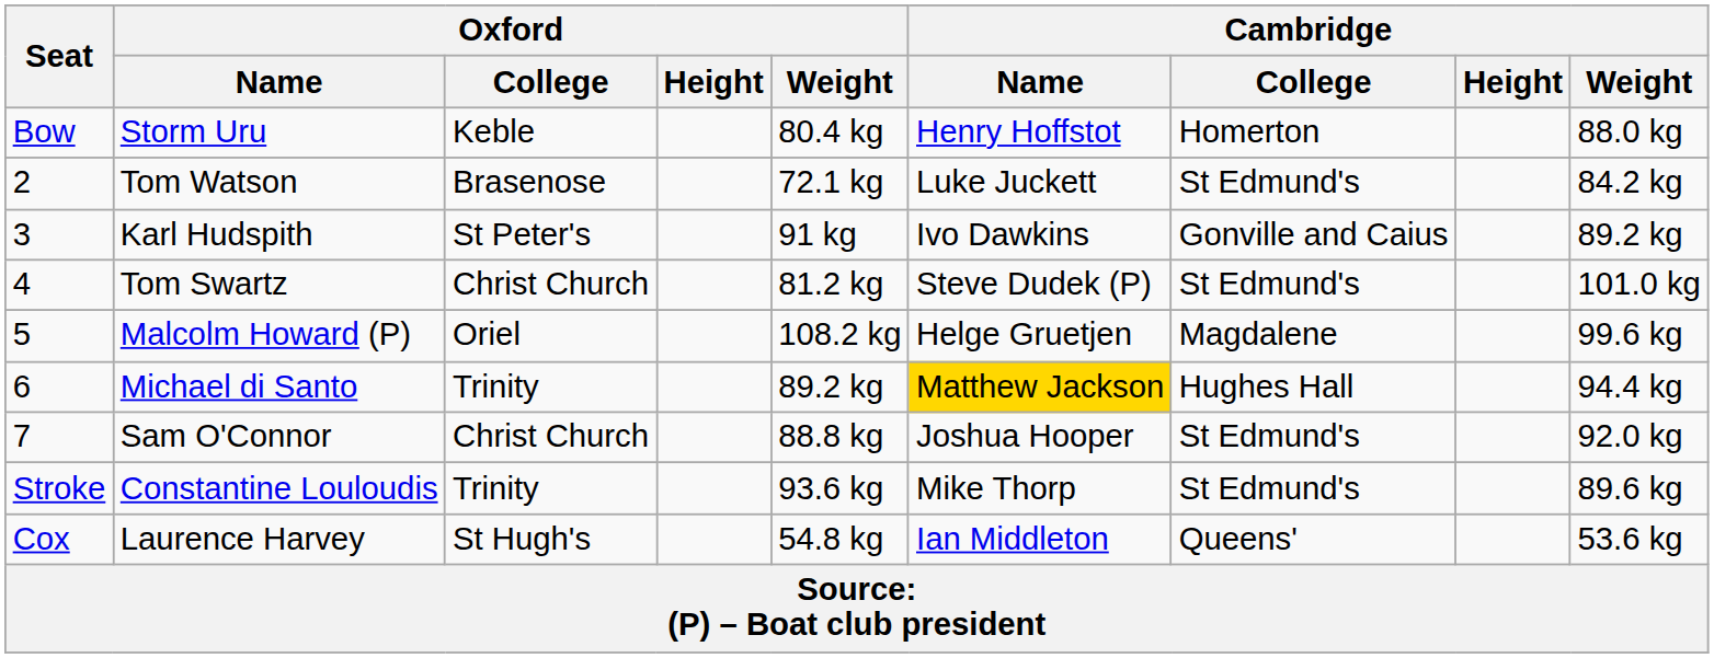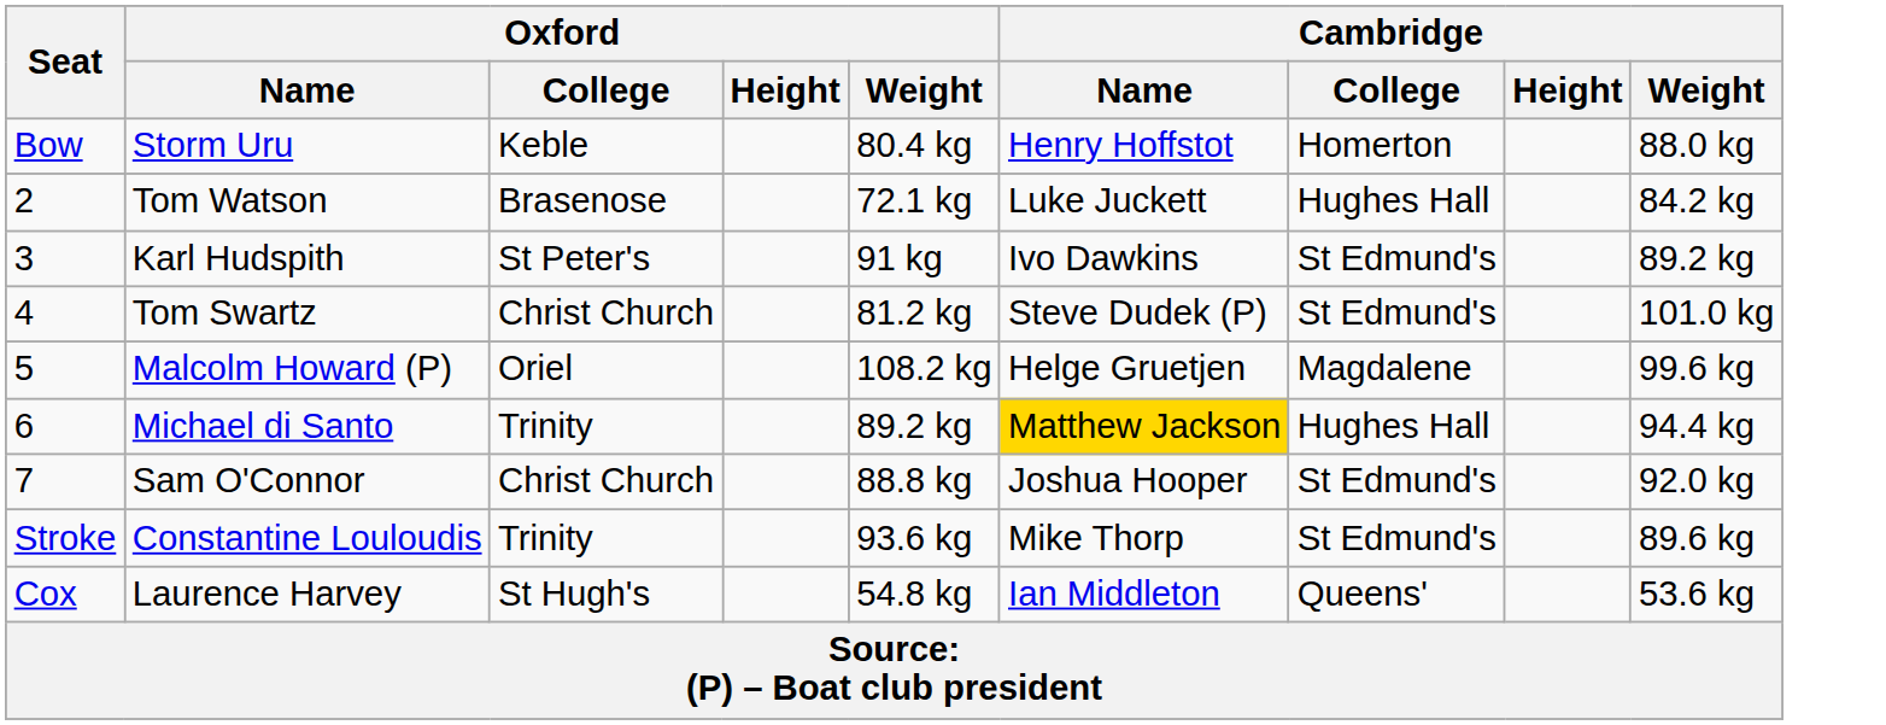Tom Watson | Cambridge / College: St Edmund's -> Hughes Hall
Karl Hudspith | Cambridge / College: Gonville and Caius -> St Edmund's
